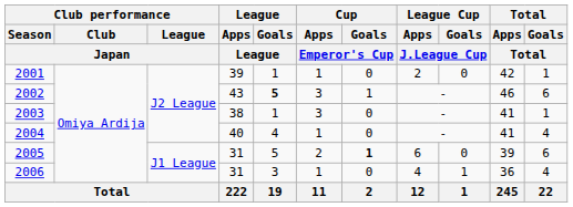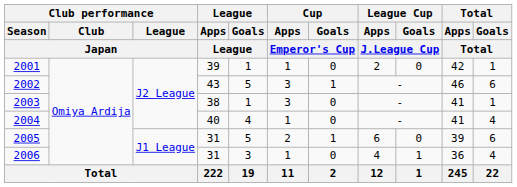2002 | League / Goals / League: bold -> normal
2005 | Cup / Goals / Emperor's Cup: bold -> normal
